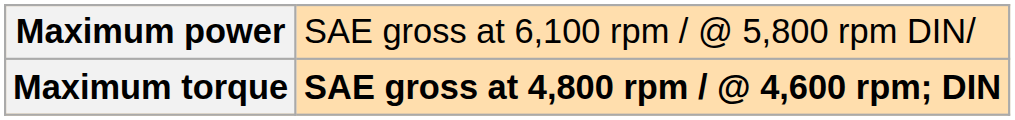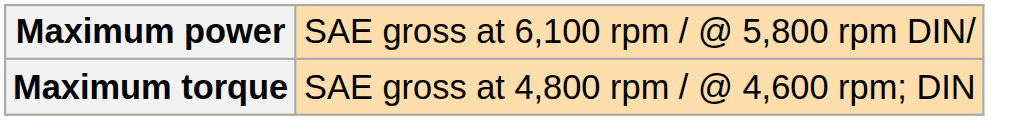Maximum torque | column 2: bold -> normal
